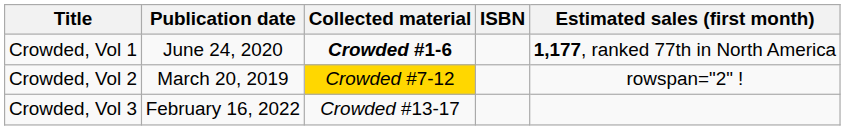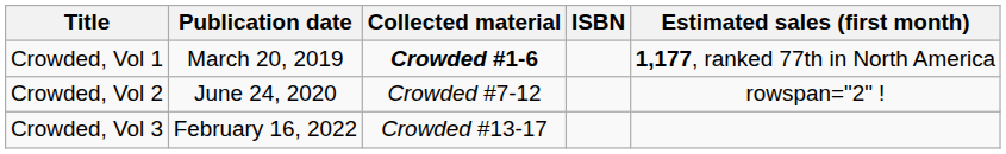Crowded, Vol 1 | Publication date: June 24, 2020 -> March 20, 2019
Crowded, Vol 2 | Publication date: March 20, 2019 -> June 24, 2020
Crowded, Vol 2 | Collected material: gold background -> no background
